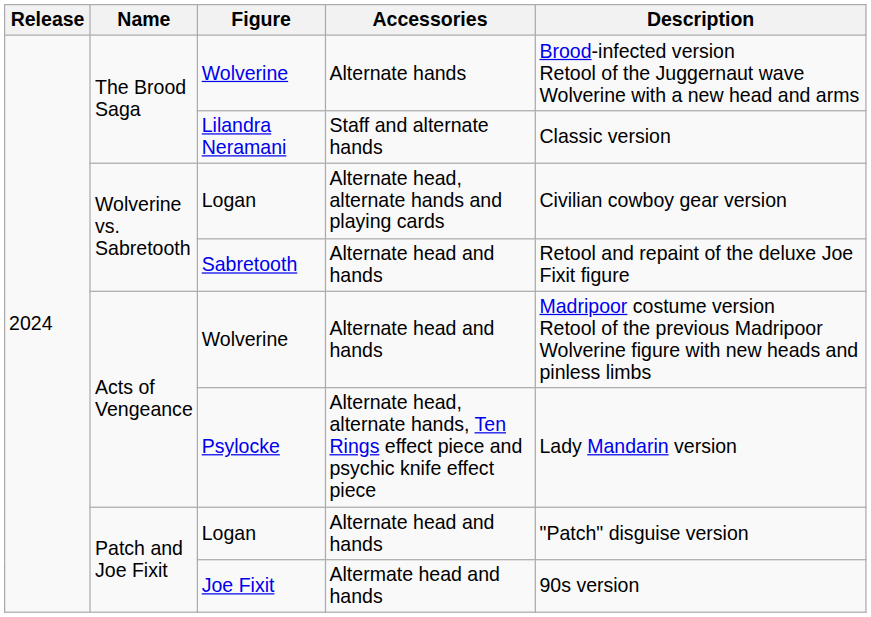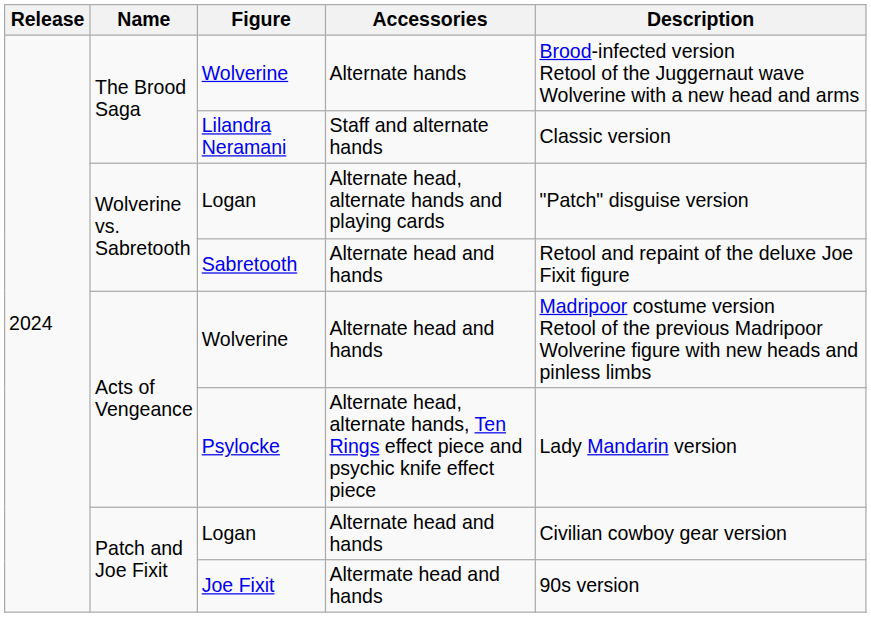Logan / Alternate head, alternate hands and playing cards | Description: Civilian cowboy gear version -> "Patch" disguise version
Logan / Alternate head and hands | Description: "Patch" disguise version -> Civilian cowboy gear version
